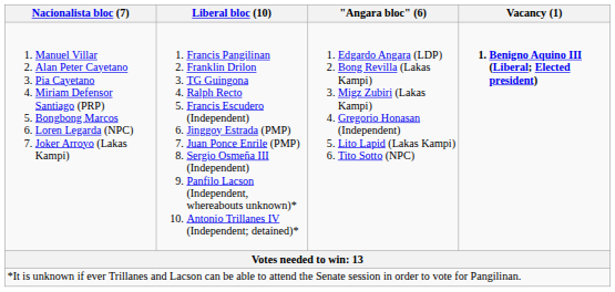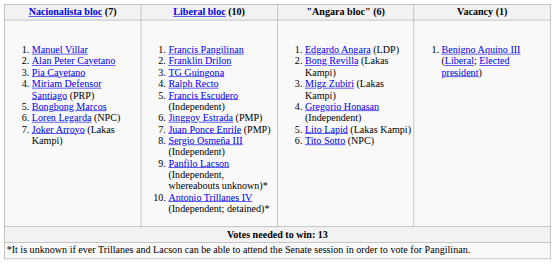row 2 | Vacancy (1): bold -> normal
